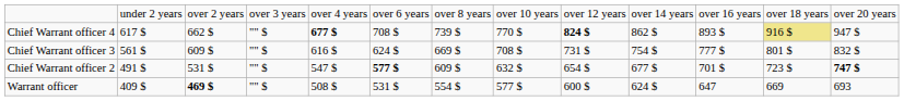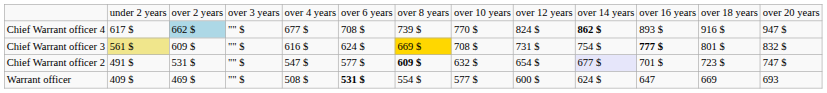Chief Warrant officer 4 | column 3: no background -> lightblue background
Chief Warrant officer 4 | column 5: bold -> normal
Chief Warrant officer 4 | column 9: bold -> normal
Chief Warrant officer 4 | column 10: normal -> bold
Chief Warrant officer 4 | column 12: khaki background -> no background
Chief Warrant officer 3 | column 2: no background -> khaki background
Chief Warrant officer 3 | column 7: no background -> gold background
Chief Warrant officer 3 | column 11: normal -> bold
Chief Warrant officer 2 | column 6: bold -> normal
Chief Warrant officer 2 | column 7: normal -> bold
Chief Warrant officer 2 | column 10: no background -> lavender background
Chief Warrant officer 2 | column 13: bold -> normal
Warrant officer | column 3: bold -> normal
Warrant officer | column 6: normal -> bold
